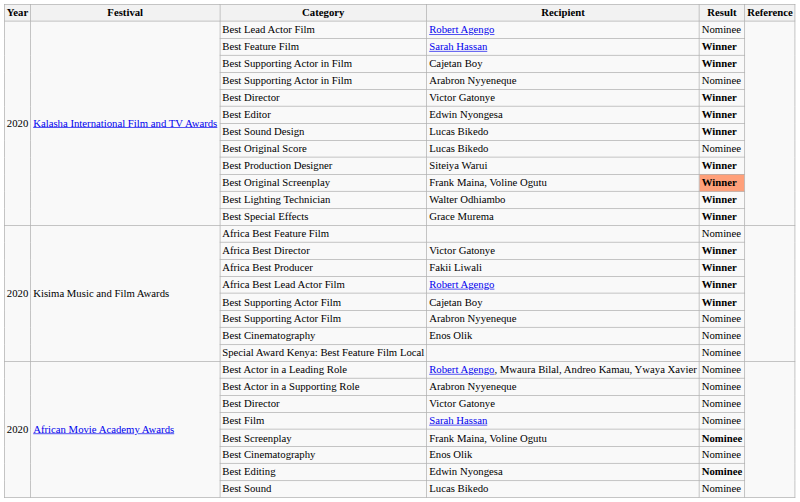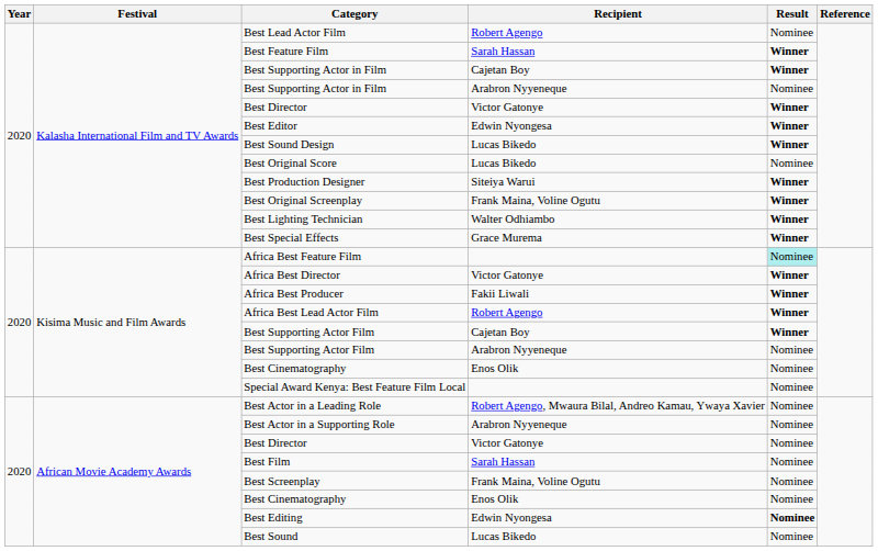Best Original Screenplay | Result: lightsalmon background -> no background
Africa Best Feature Film | Result: no background -> paleturquoise background
Best Screenplay | Result: bold -> normal
